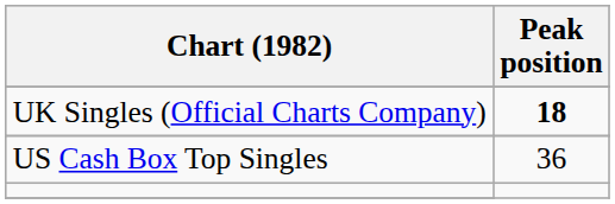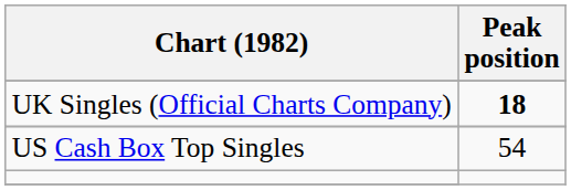row 3 | Peak position: 36 -> 54
